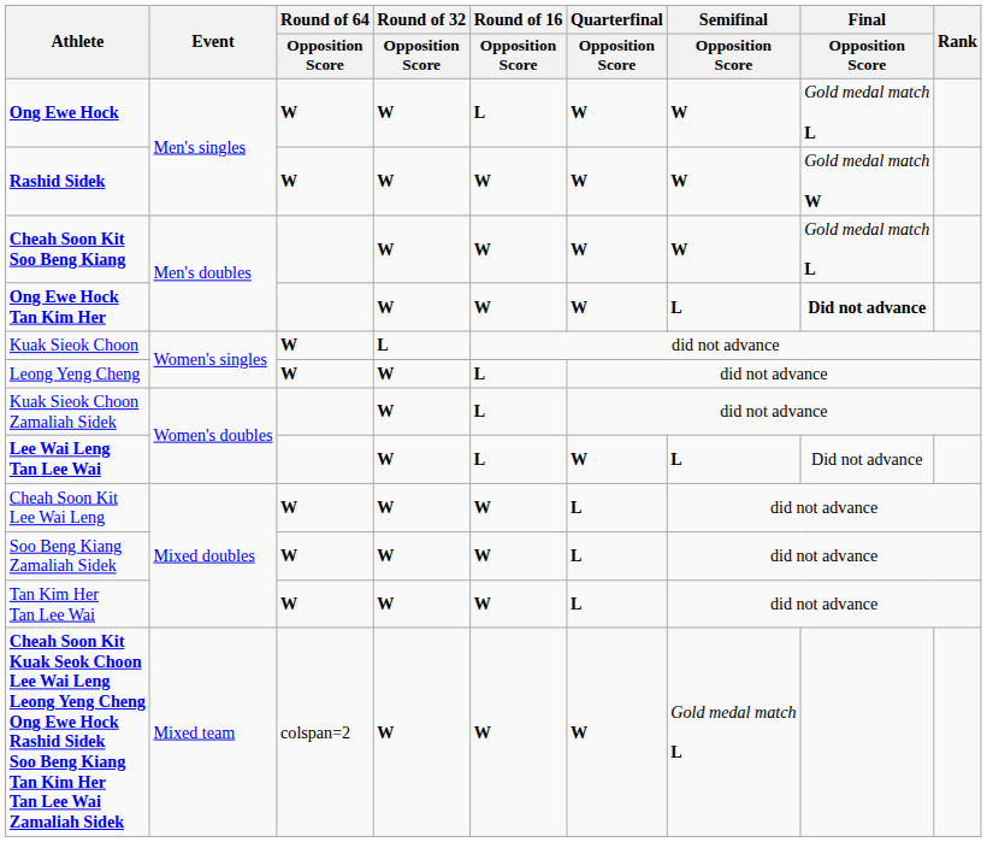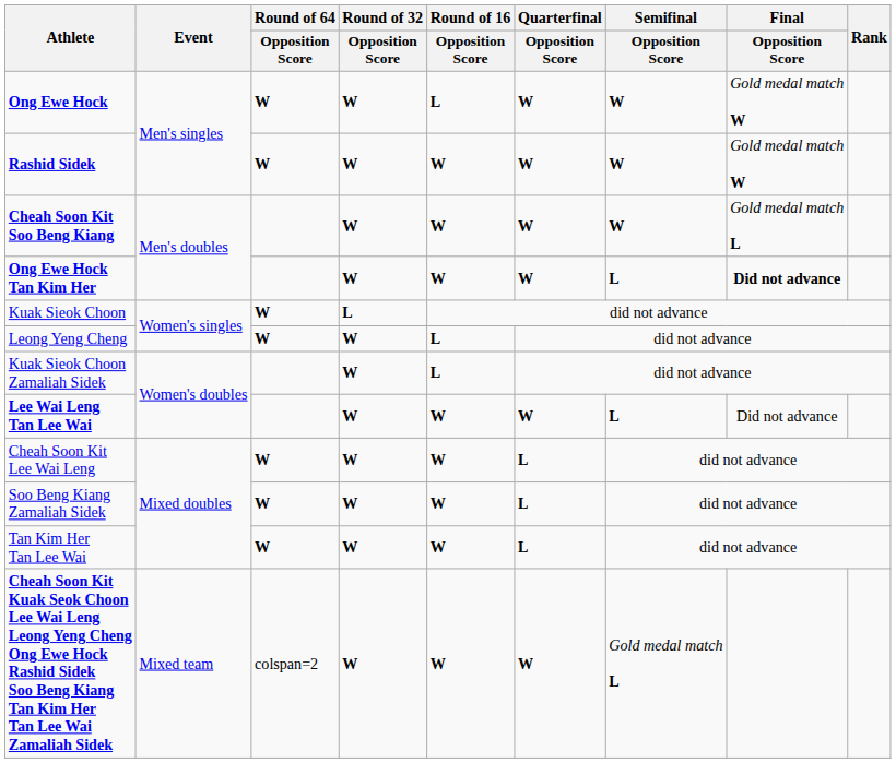Ong Ewe Hock | Final / Opposition Score: Gold medal match L -> Gold medal match W
Lee Wai Leng Tan Lee Wai | Round of 16 / Opposition Score: L -> W
